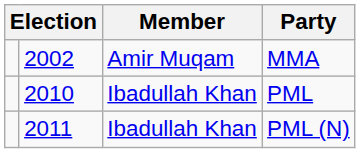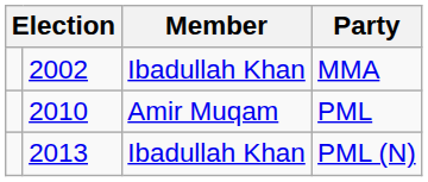MMA | Member: Amir Muqam -> Ibadullah Khan
PML | Member: Ibadullah Khan -> Amir Muqam
PML (N) | column 2: 2011 -> 2013
